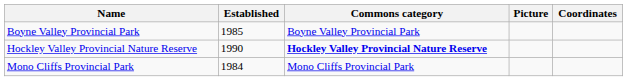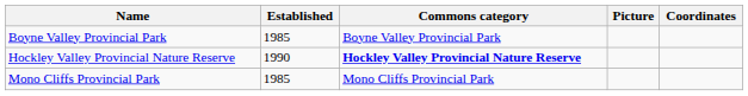row 4 | Established: 1984 -> 1985
